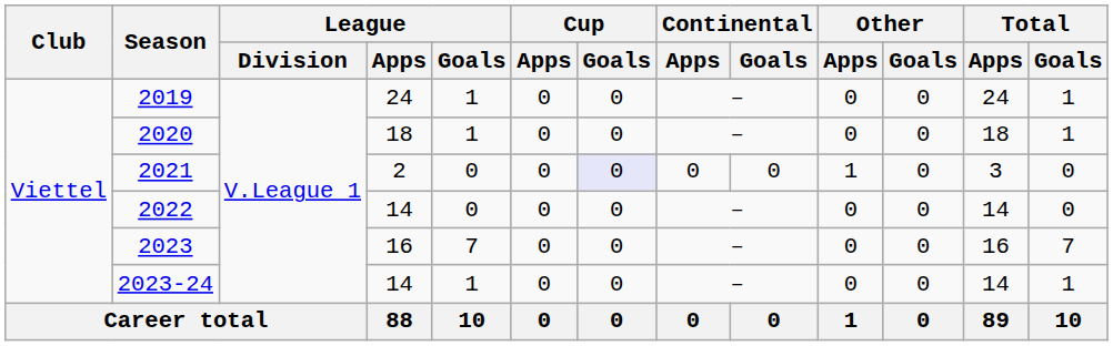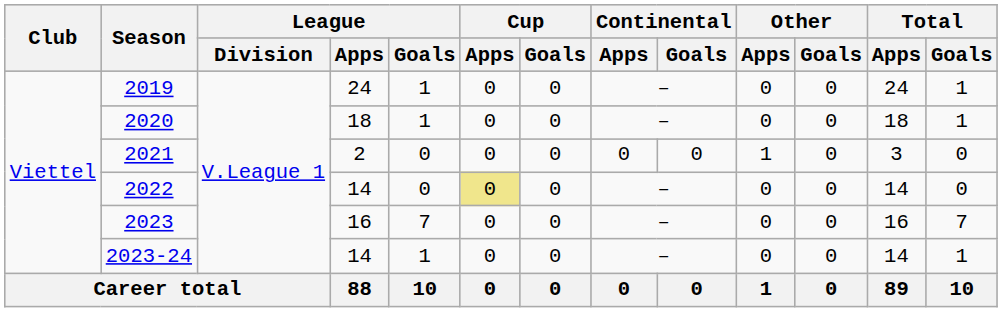2021 | Cup / Goals: lavender background -> no background
2022 | Cup / Apps: no background -> khaki background
